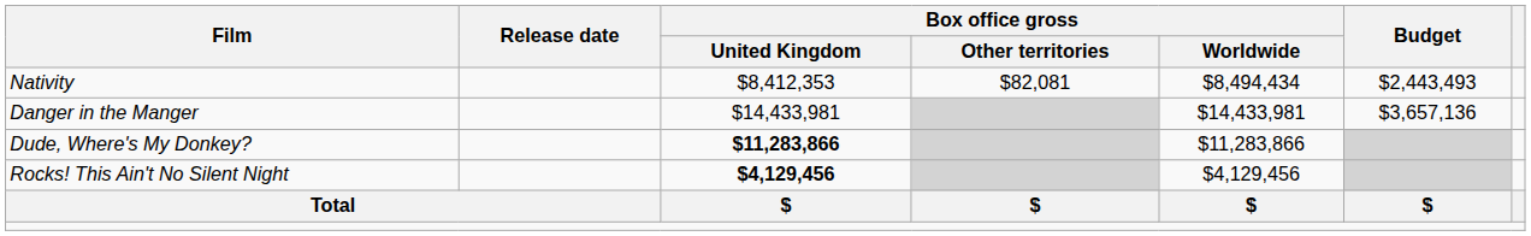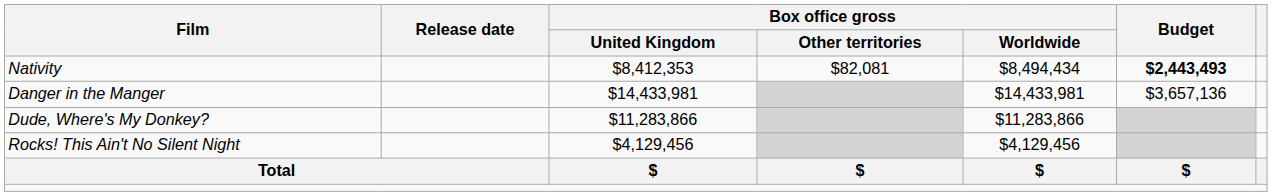Nativity | Budget: normal -> bold
Dude, Where's My Donkey? | Box office gross / United Kingdom: bold -> normal
Rocks! This Ain't No Silent Night | Box office gross / United Kingdom: bold -> normal
